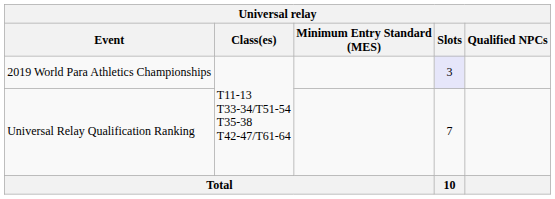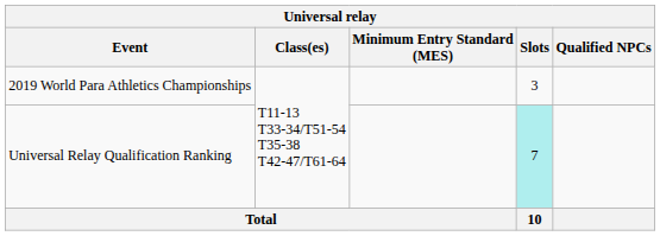2019 World Para Athletics Championships | Slots: lavender background -> no background
Universal Relay Qualification Ranking | Slots: no background -> paleturquoise background
